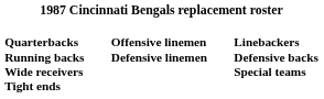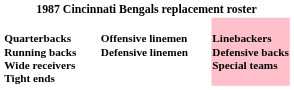Quarterbacks Running backs Wide receivers Tight ends | column 3: no background -> pink background
